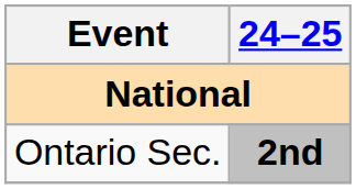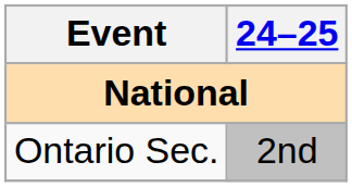Ontario Sec. | 24–25: bold -> normal
